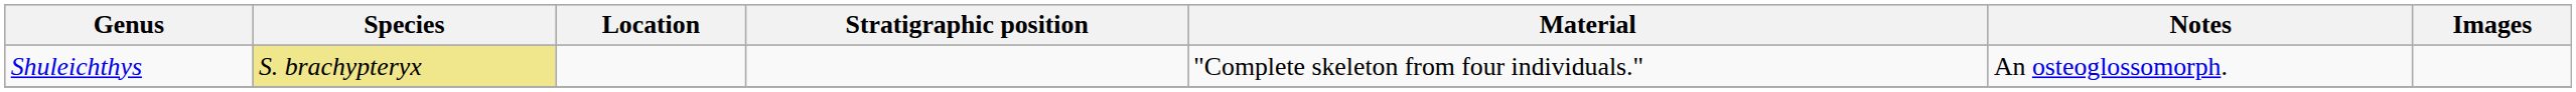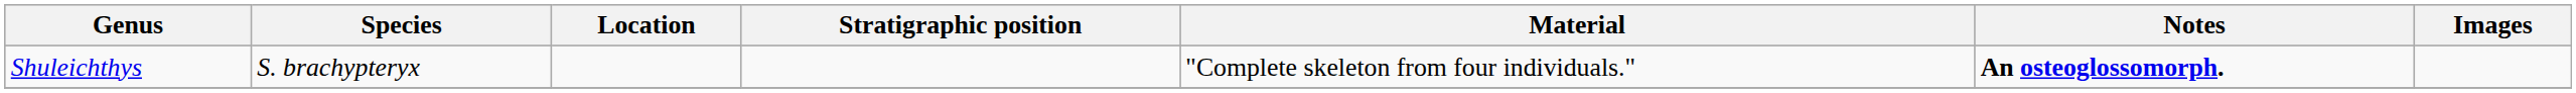Shuleichthys | Species: khaki background -> no background
Shuleichthys | Notes: normal -> bold
